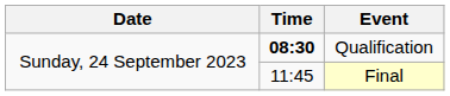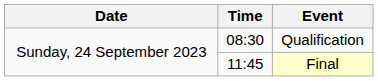Qualification | Time: bold -> normal
